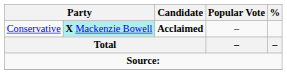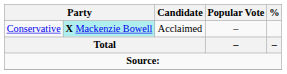Conservative | Candidate: bold -> normal
